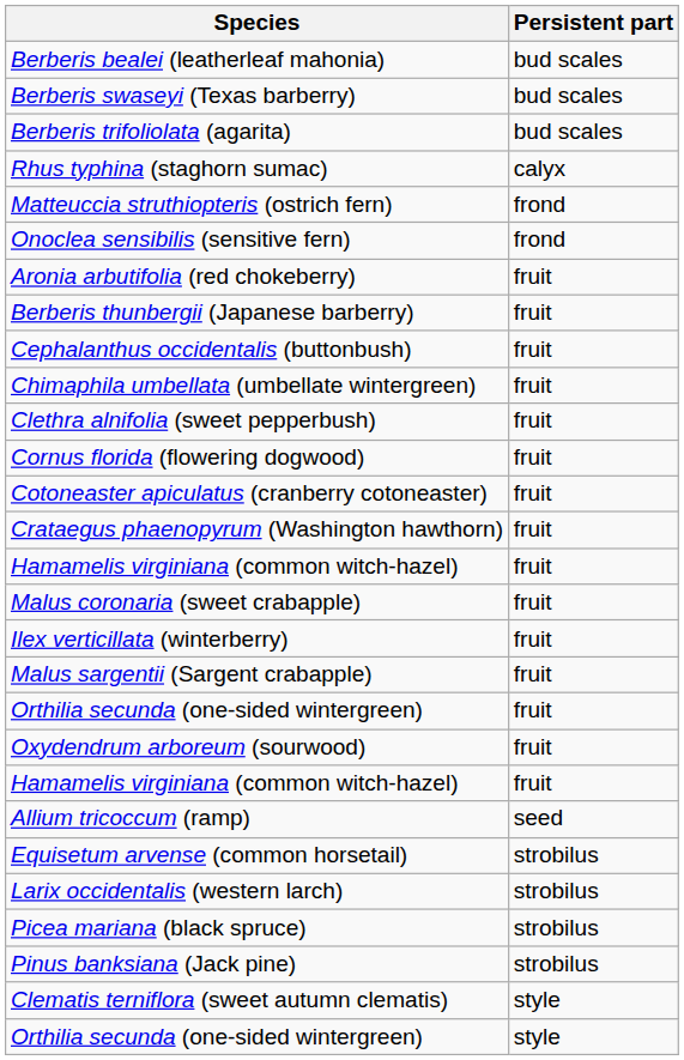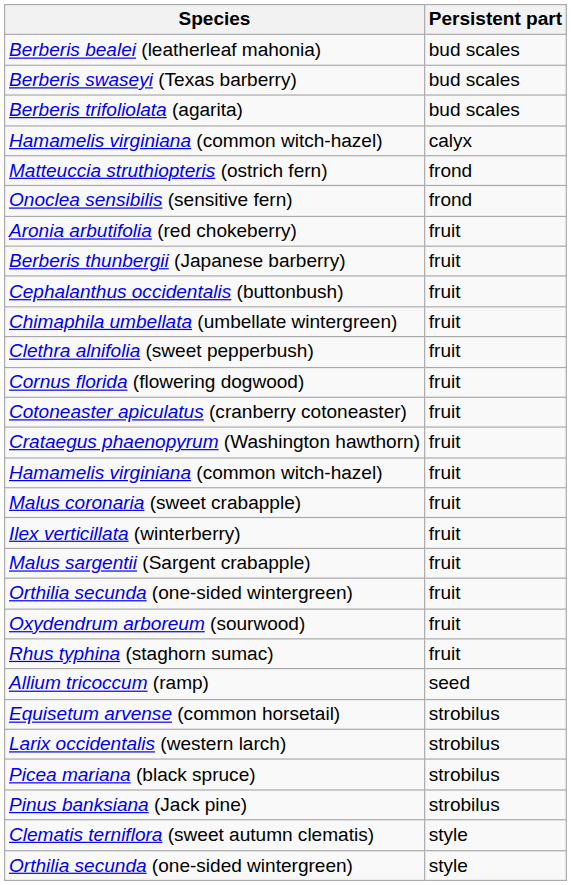row 5 | Species: Rhus typhina (staghorn sumac) -> Hamamelis virginiana (common witch-hazel)
row 22 | Species: Hamamelis virginiana (common witch-hazel) -> Rhus typhina (staghorn sumac)
